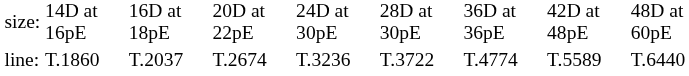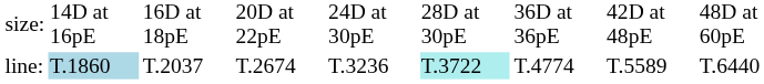line: | column 2: no background -> lightblue background
line: | column 6: no background -> paleturquoise background
